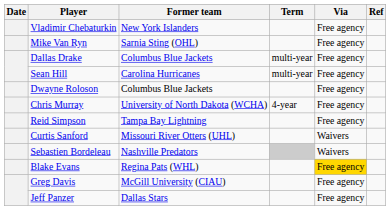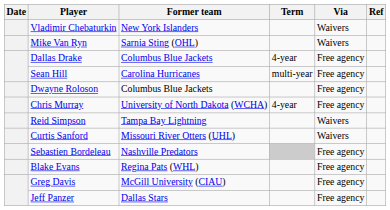Vladimir Chebaturkin | Via: Free agency -> Waivers
Mike Van Ryn | Via: Free agency -> Waivers
Dallas Drake | Term: multi-year -> 4-year
Reid Simpson | Via: Free agency -> Waivers
Sebastien Bordeleau | Via: Waivers -> Free agency
Blake Evans | Via: gold background -> no background
